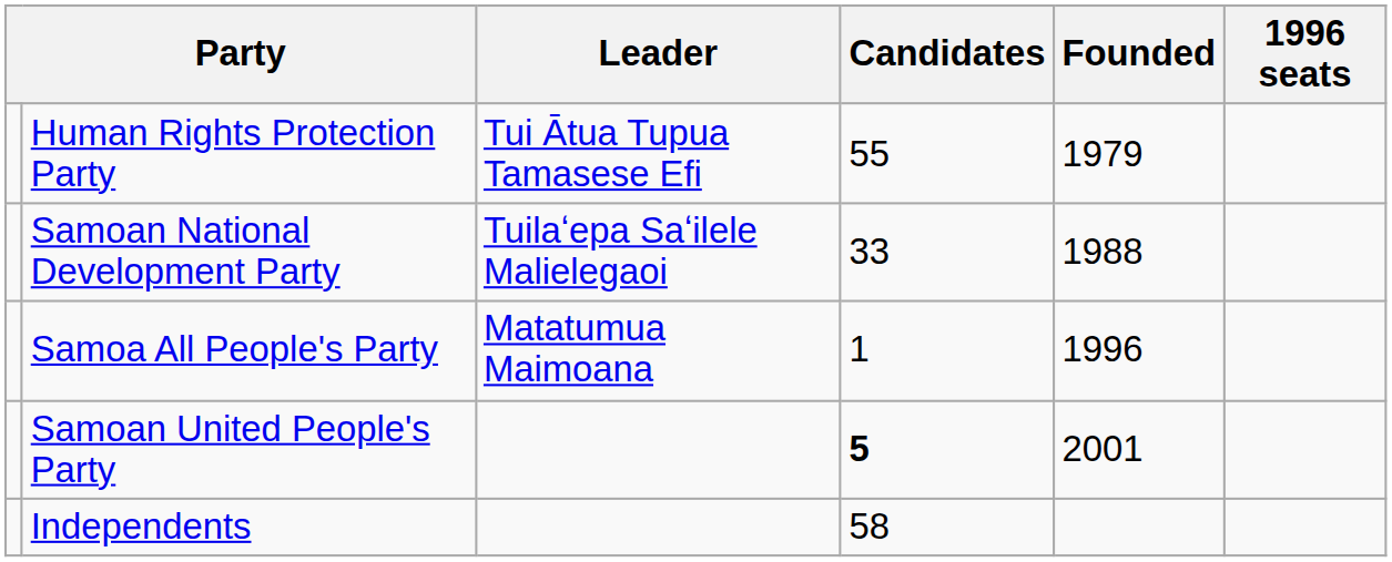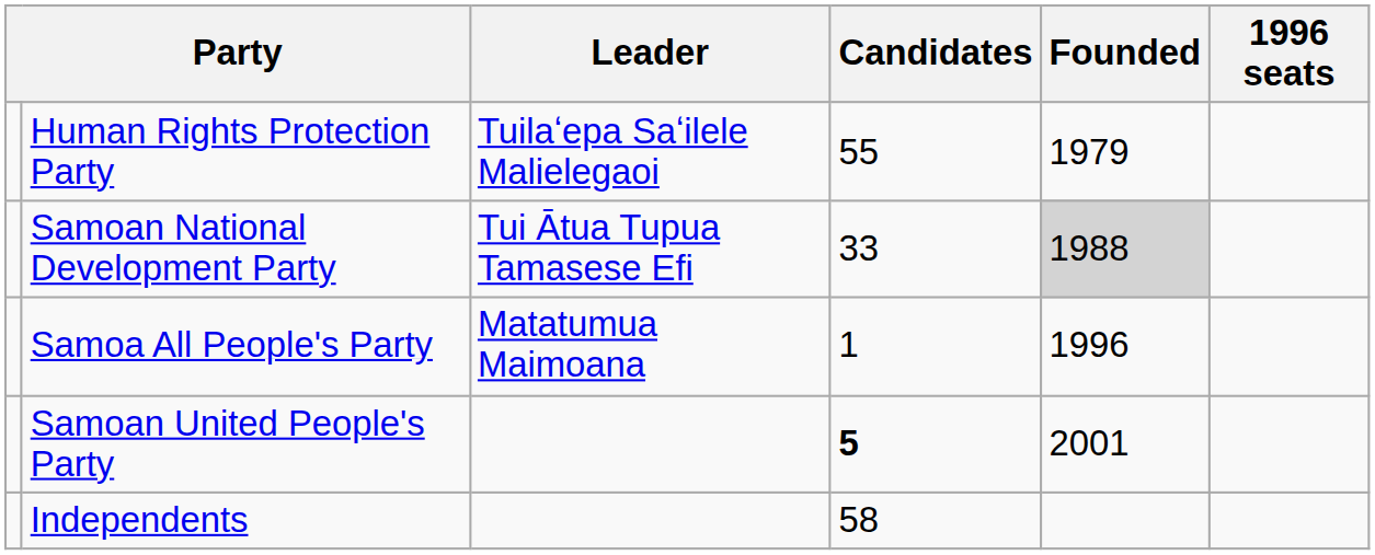Human Rights Protection Party | Leader: Tui Ātua Tupua Tamasese Efi -> Tuilaʻepa Saʻilele Malielegaoi
Samoan National Development Party | Leader: Tuilaʻepa Saʻilele Malielegaoi -> Tui Ātua Tupua Tamasese Efi
Samoan National Development Party | Founded: no background -> lightgrey background
